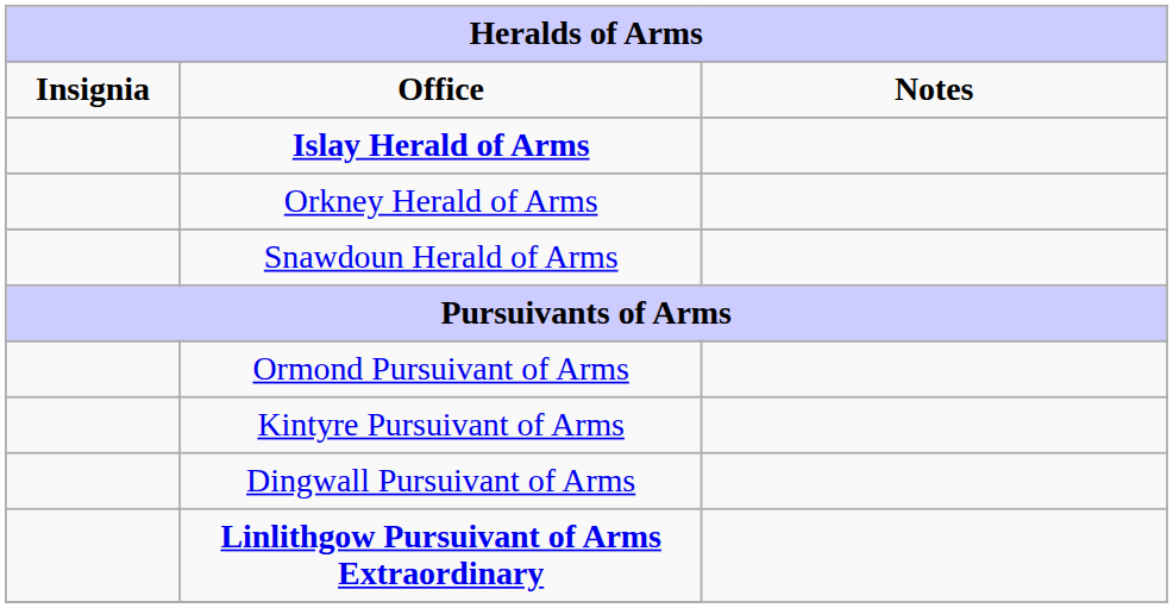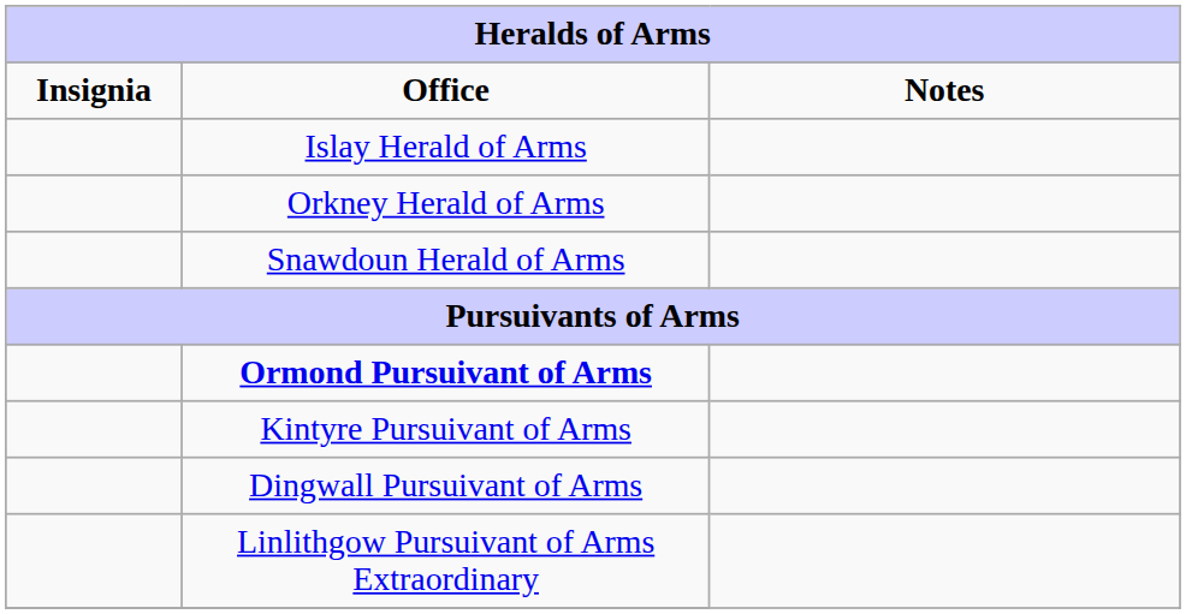Islay Herald of Arms | Office: bold -> normal
Ormond Pursuivant of Arms | Office: normal -> bold
Linlithgow Pursuivant of Arms Extraordinary | Office: bold -> normal
